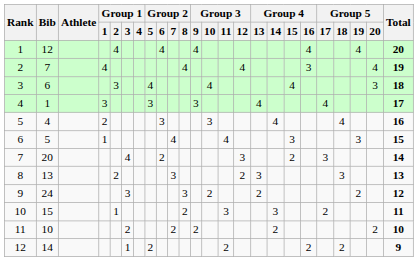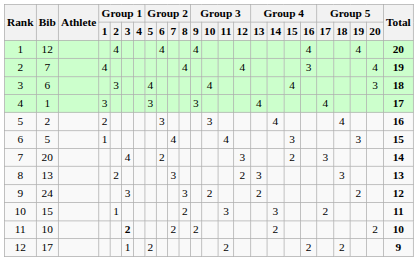row 7 | Bib: 4 -> 2
row 13 | Group 1 / 3: normal -> bold
row 14 | Bib: 14 -> 17
